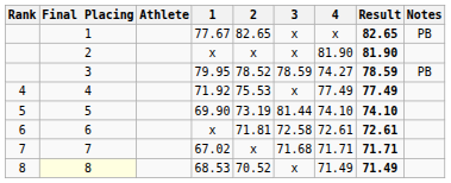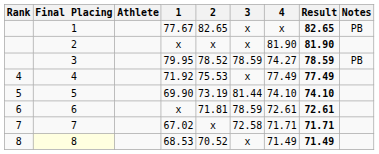row 7 | 3: 72.58 -> 78.59
row 8 | 3: 71.68 -> 72.58
